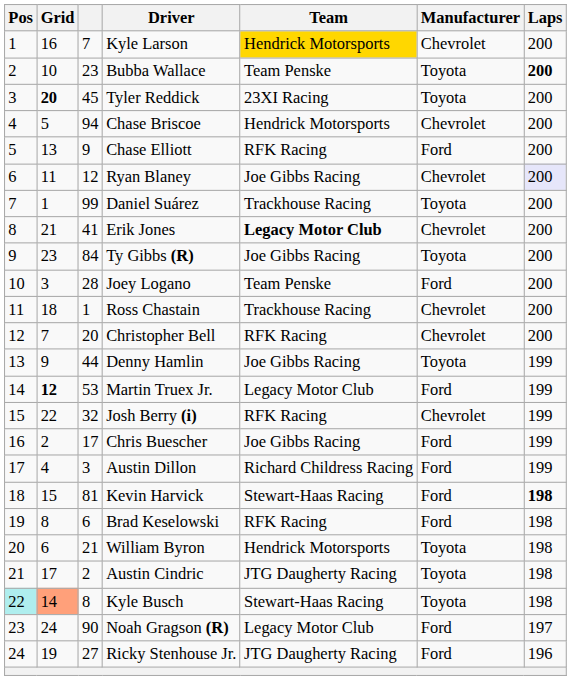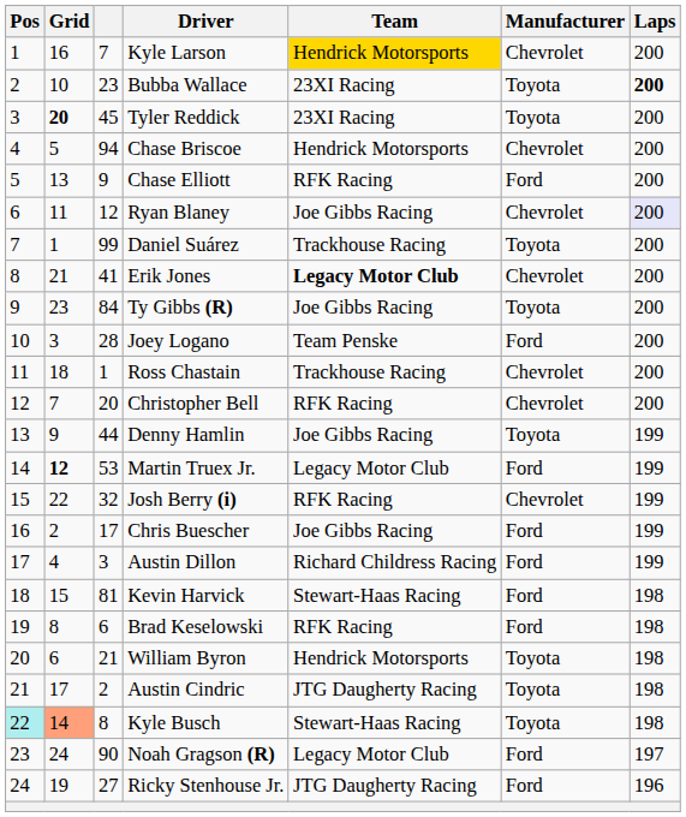Bubba Wallace | Team: Team Penske -> 23XI Racing
Kevin Harvick | Laps: bold -> normal
